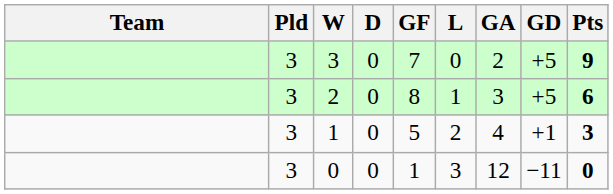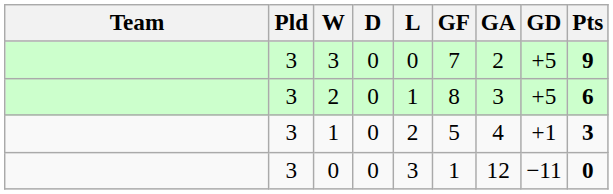columns swapped: L <-> GF
